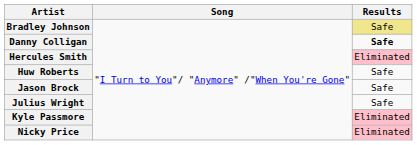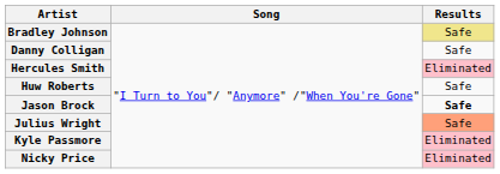Danny Colligan | Results: bold -> normal
Jason Brock | Results: normal -> bold
Julius Wright | Results: no background -> lightsalmon background
